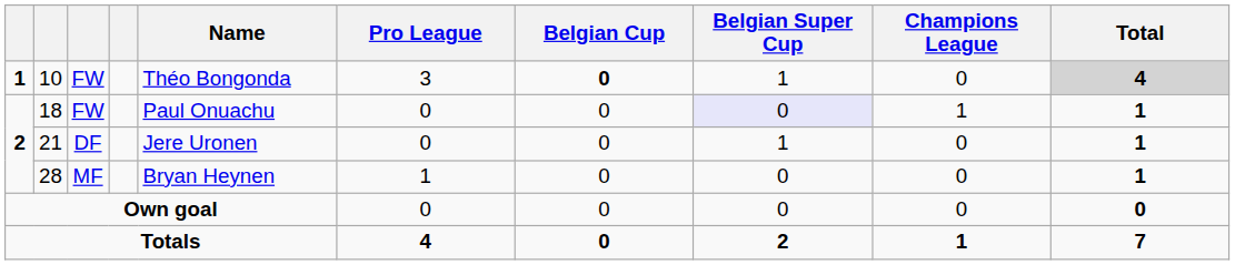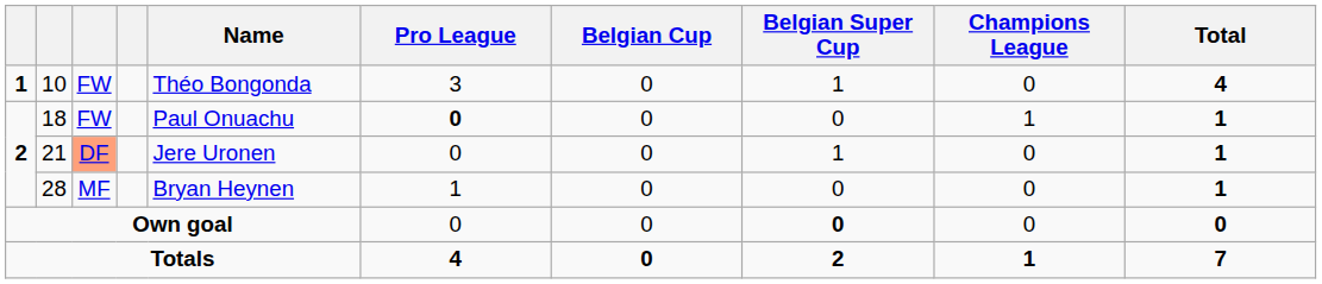10 | Belgian Cup: bold -> normal
10 | Total: lightgrey background -> no background
18 | Pro League: normal -> bold
18 | Belgian Super Cup: lavender background -> no background
21 | column 3: no background -> lightsalmon background
Own goal | Belgian Super Cup: normal -> bold
